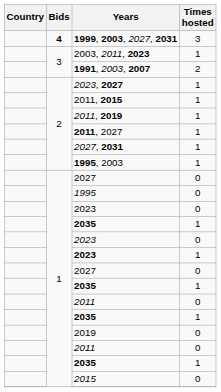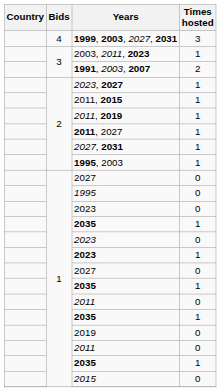1999, 2003, 2027, 2031 | Bids: bold -> normal
